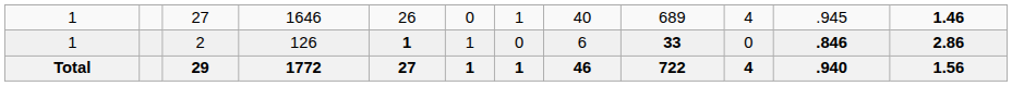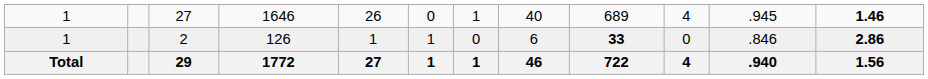2 | column 5: bold -> normal
2 | column 11: bold -> normal
